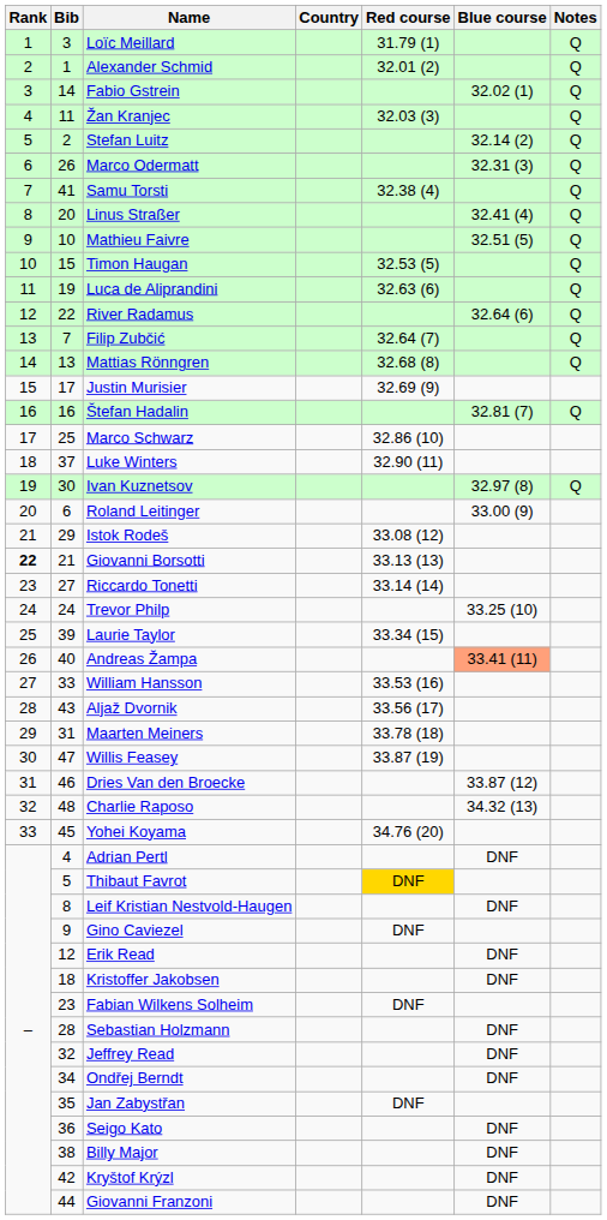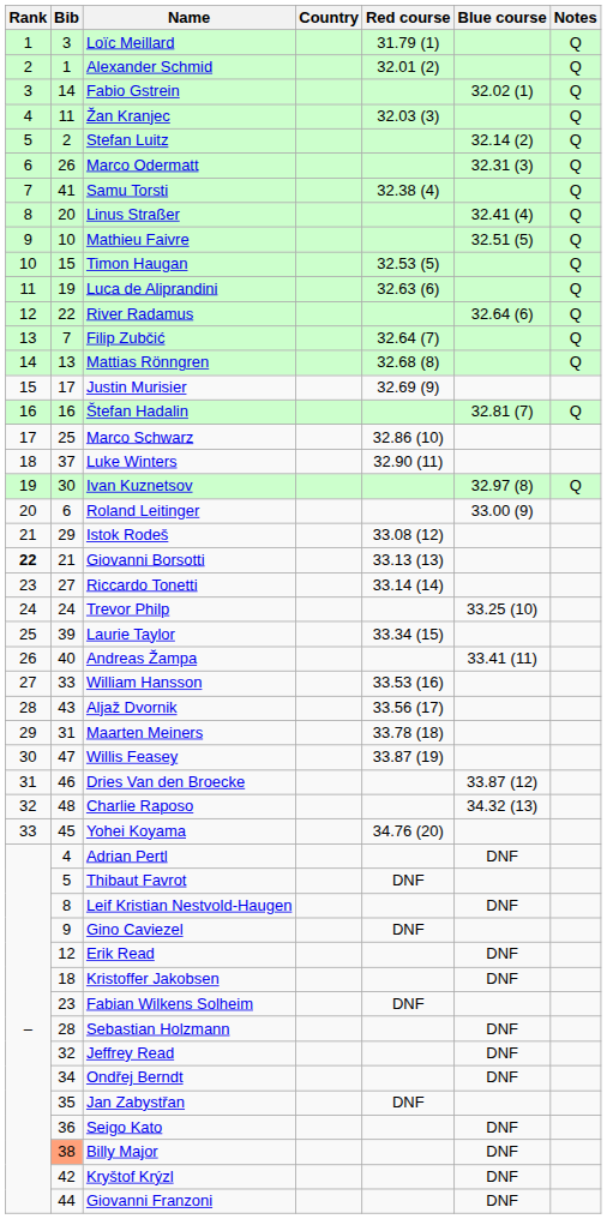Andreas Žampa | Blue course: lightsalmon background -> no background
Thibaut Favrot | Red course: gold background -> no background
Billy Major | Bib: no background -> lightsalmon background
